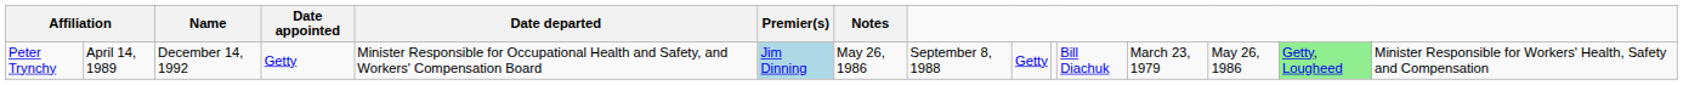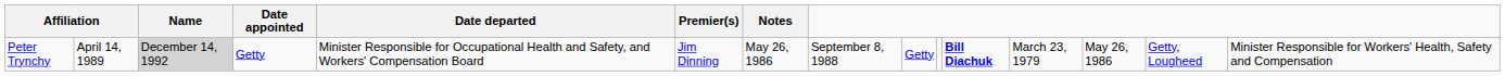Peter Trynchy | Name: no background -> lightgrey background
Peter Trynchy | Premier(s): lightblue background -> no background
Peter Trynchy | column 11: normal -> bold
Peter Trynchy | column 14: lightgreen background -> no background
